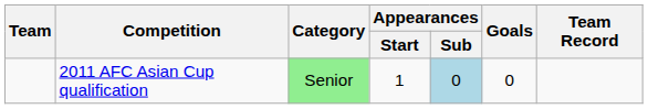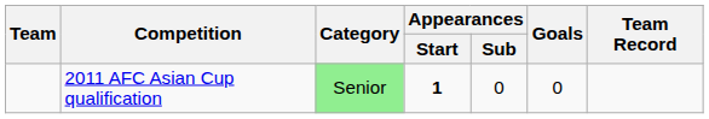2011 AFC Asian Cup qualification | Appearances / Start: normal -> bold
2011 AFC Asian Cup qualification | Appearances / Sub: lightblue background -> no background
